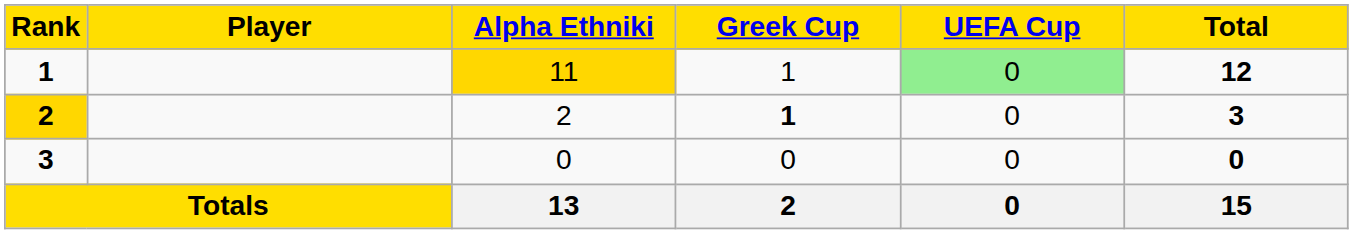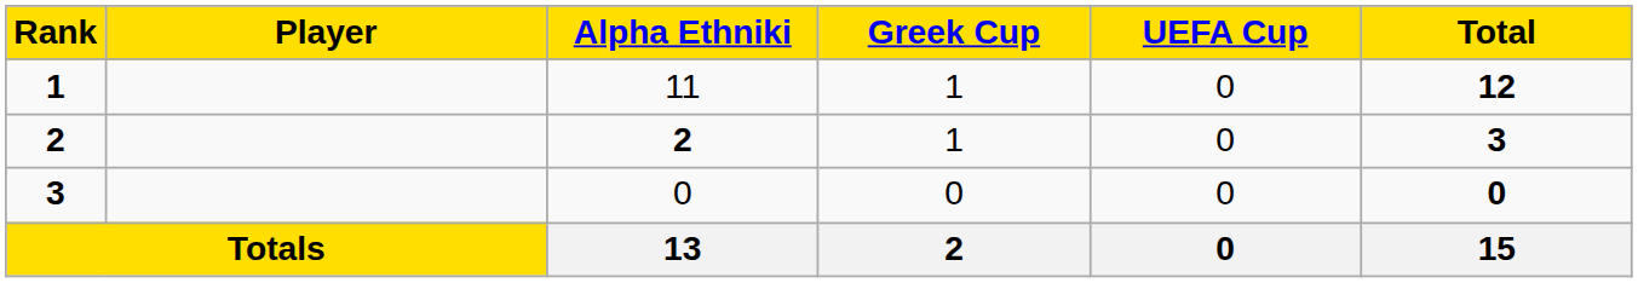row 2 | Alpha Ethniki: gold background -> no background
row 2 | UEFA Cup: lightgreen background -> no background
row 3 | Rank: gold background -> no background
row 3 | Alpha Ethniki: normal -> bold
row 3 | Greek Cup: bold -> normal
